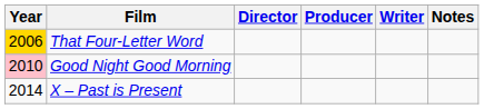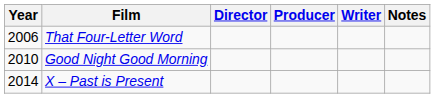That Four-Letter Word | Year: gold background -> no background
Good Night Good Morning | Year: pink background -> no background
